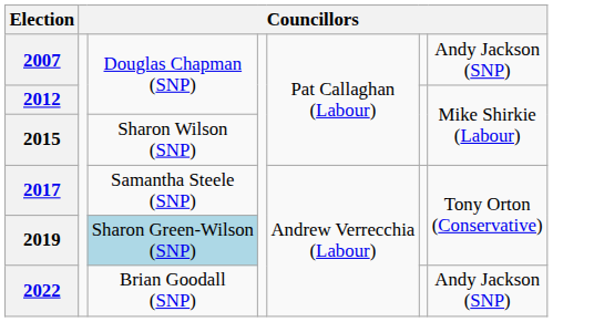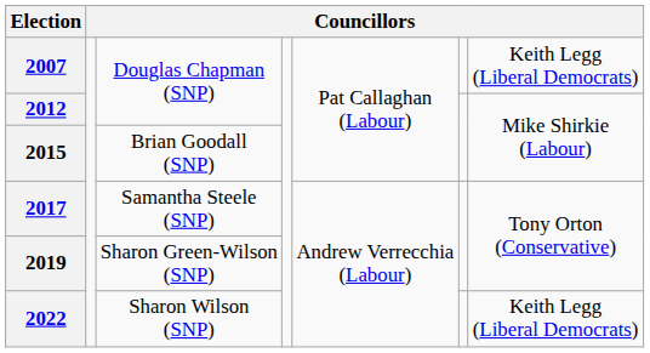2007 | column 7: Andy Jackson (SNP) -> Keith Legg (Liberal Democrats)
2015 | column 3: Sharon Wilson (SNP) -> Brian Goodall (SNP)
2019 | column 3: lightblue background -> no background
2022 | column 3: Brian Goodall (SNP) -> Sharon Wilson (SNP)
2022 | column 7: Andy Jackson (SNP) -> Keith Legg (Liberal Democrats)
